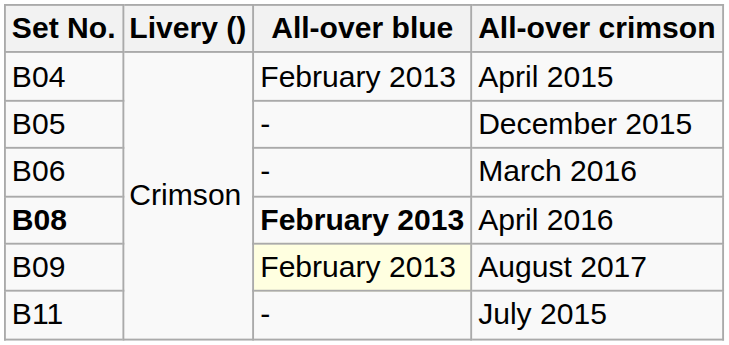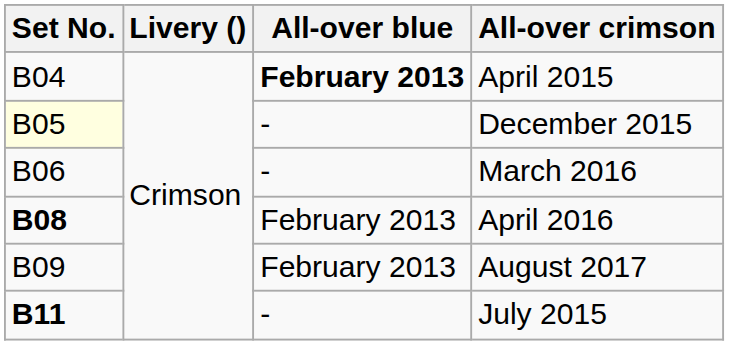April 2015 | All-over blue: normal -> bold
December 2015 | Set No.: no background -> lightyellow background
April 2016 | All-over blue: bold -> normal
August 2017 | All-over blue: lightyellow background -> no background
July 2015 | Set No.: normal -> bold
